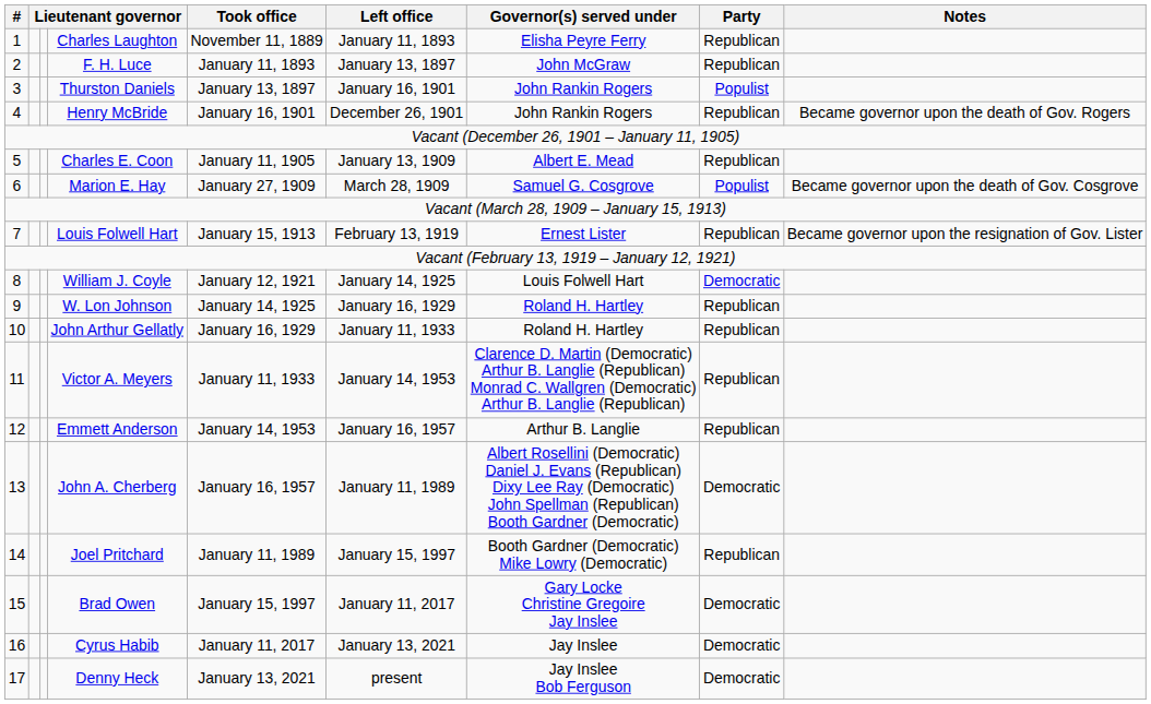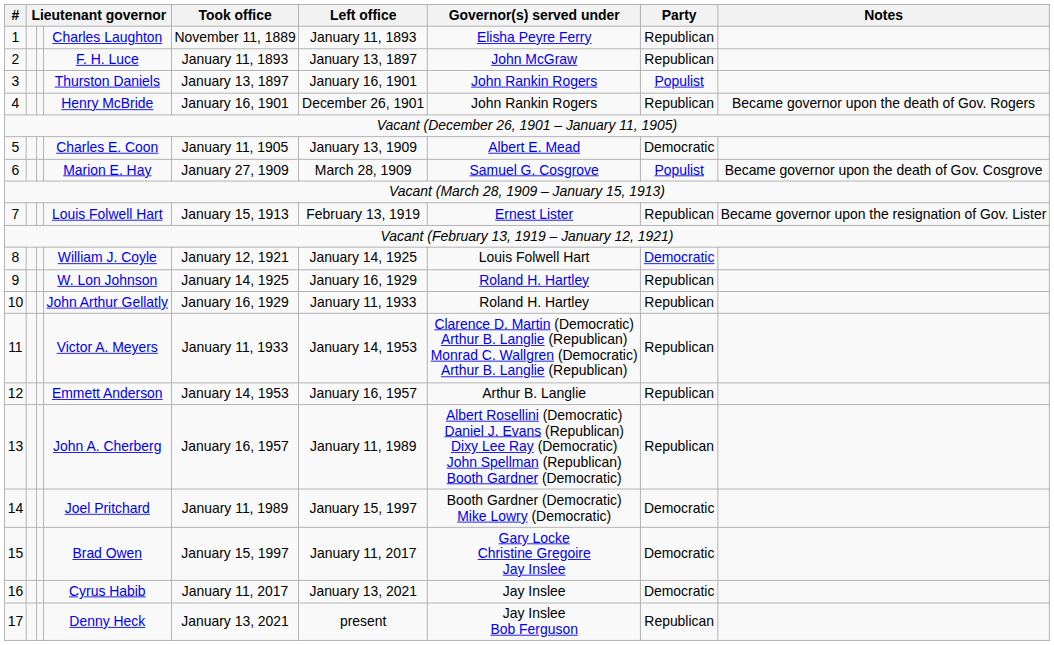Charles E. Coon | Party: Republican -> Democratic
John A. Cherberg | Party: Democratic -> Republican
Joel Pritchard | Party: Republican -> Democratic
Denny Heck | Party: Democratic -> Republican
